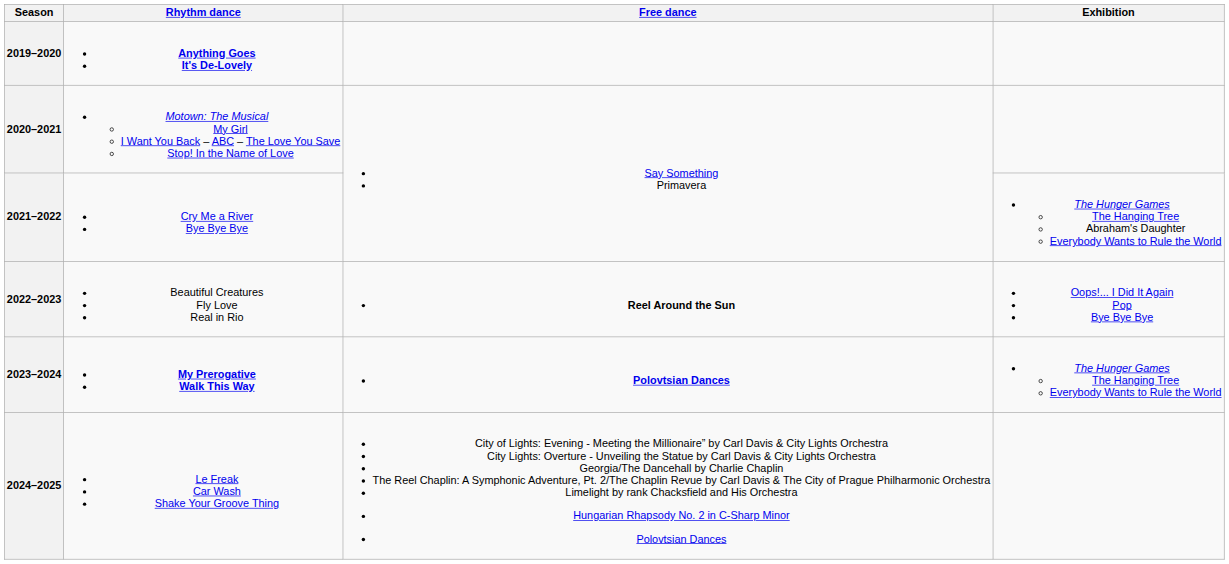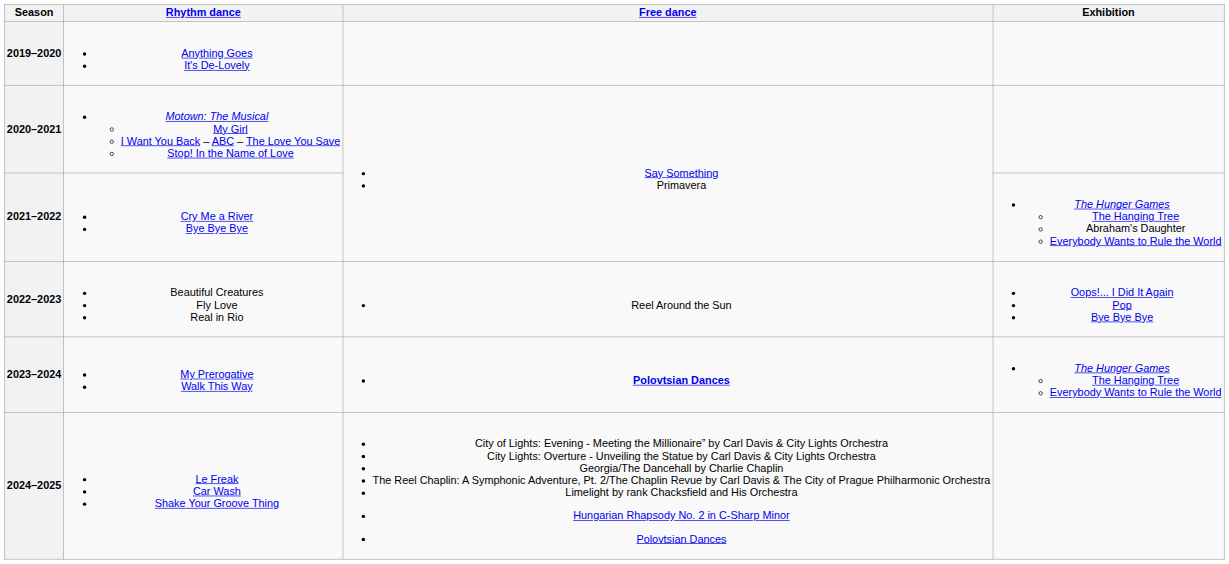2019–2020 | Rhythm dance: bold -> normal
2022–2023 | Free dance: bold -> normal
2023–2024 | Rhythm dance: bold -> normal
